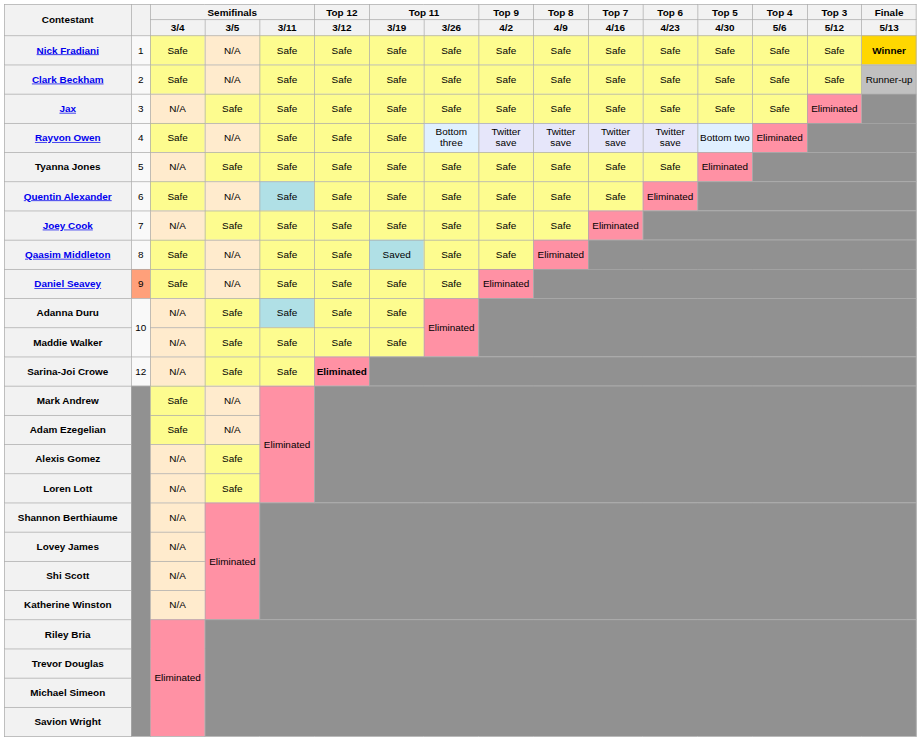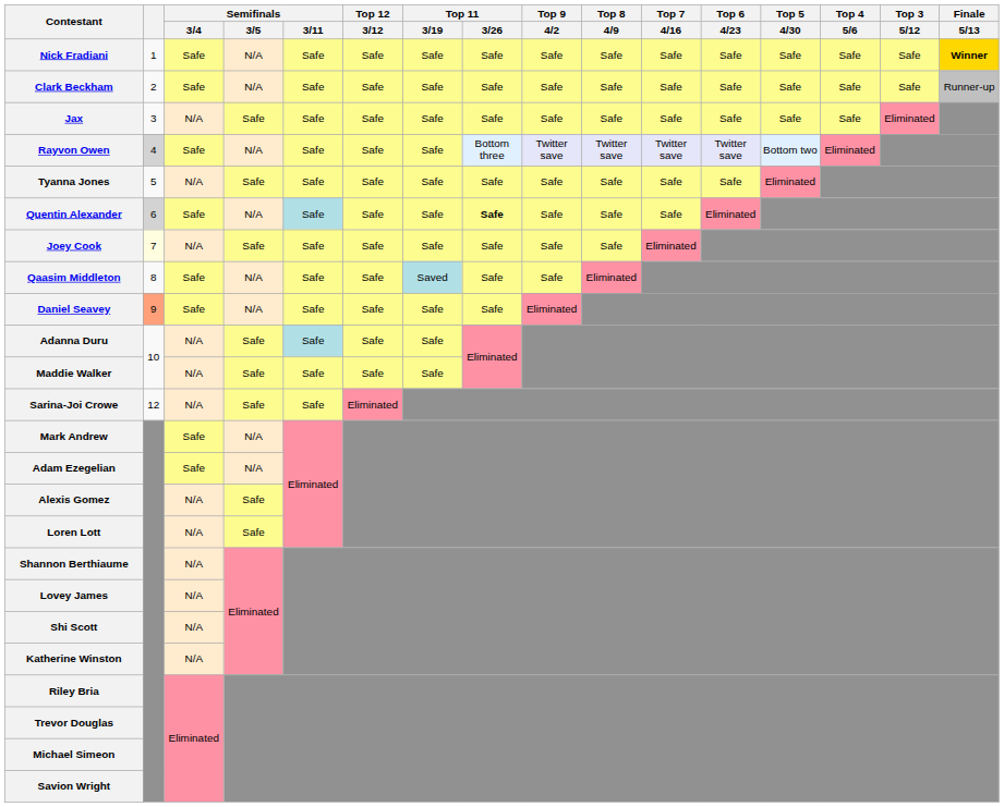Rayvon Owen | column 2: no background -> lightgrey background
Quentin Alexander | column 2: no background -> lightgrey background
Quentin Alexander | Top 11 / 3/26: normal -> bold
Joey Cook | column 2: no background -> lightyellow background
Sarina-Joi Crowe | Top 12 / 3/12: bold -> normal
